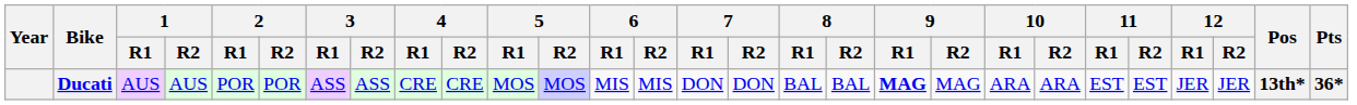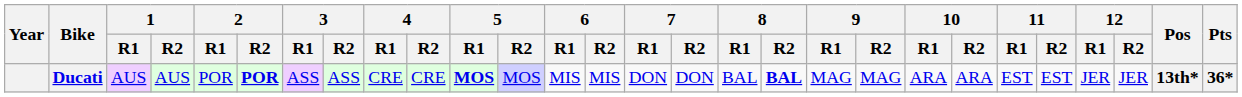Ducati | 2 / R2: normal -> bold
Ducati | 5 / R1: normal -> bold
Ducati | 8 / R2: normal -> bold
Ducati | 9 / R1: bold -> normal
